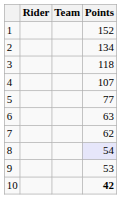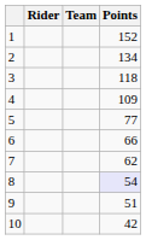4 | Points: 107 -> 109
6 | Points: 63 -> 66
9 | Points: 53 -> 51
10 | Points: bold -> normal
